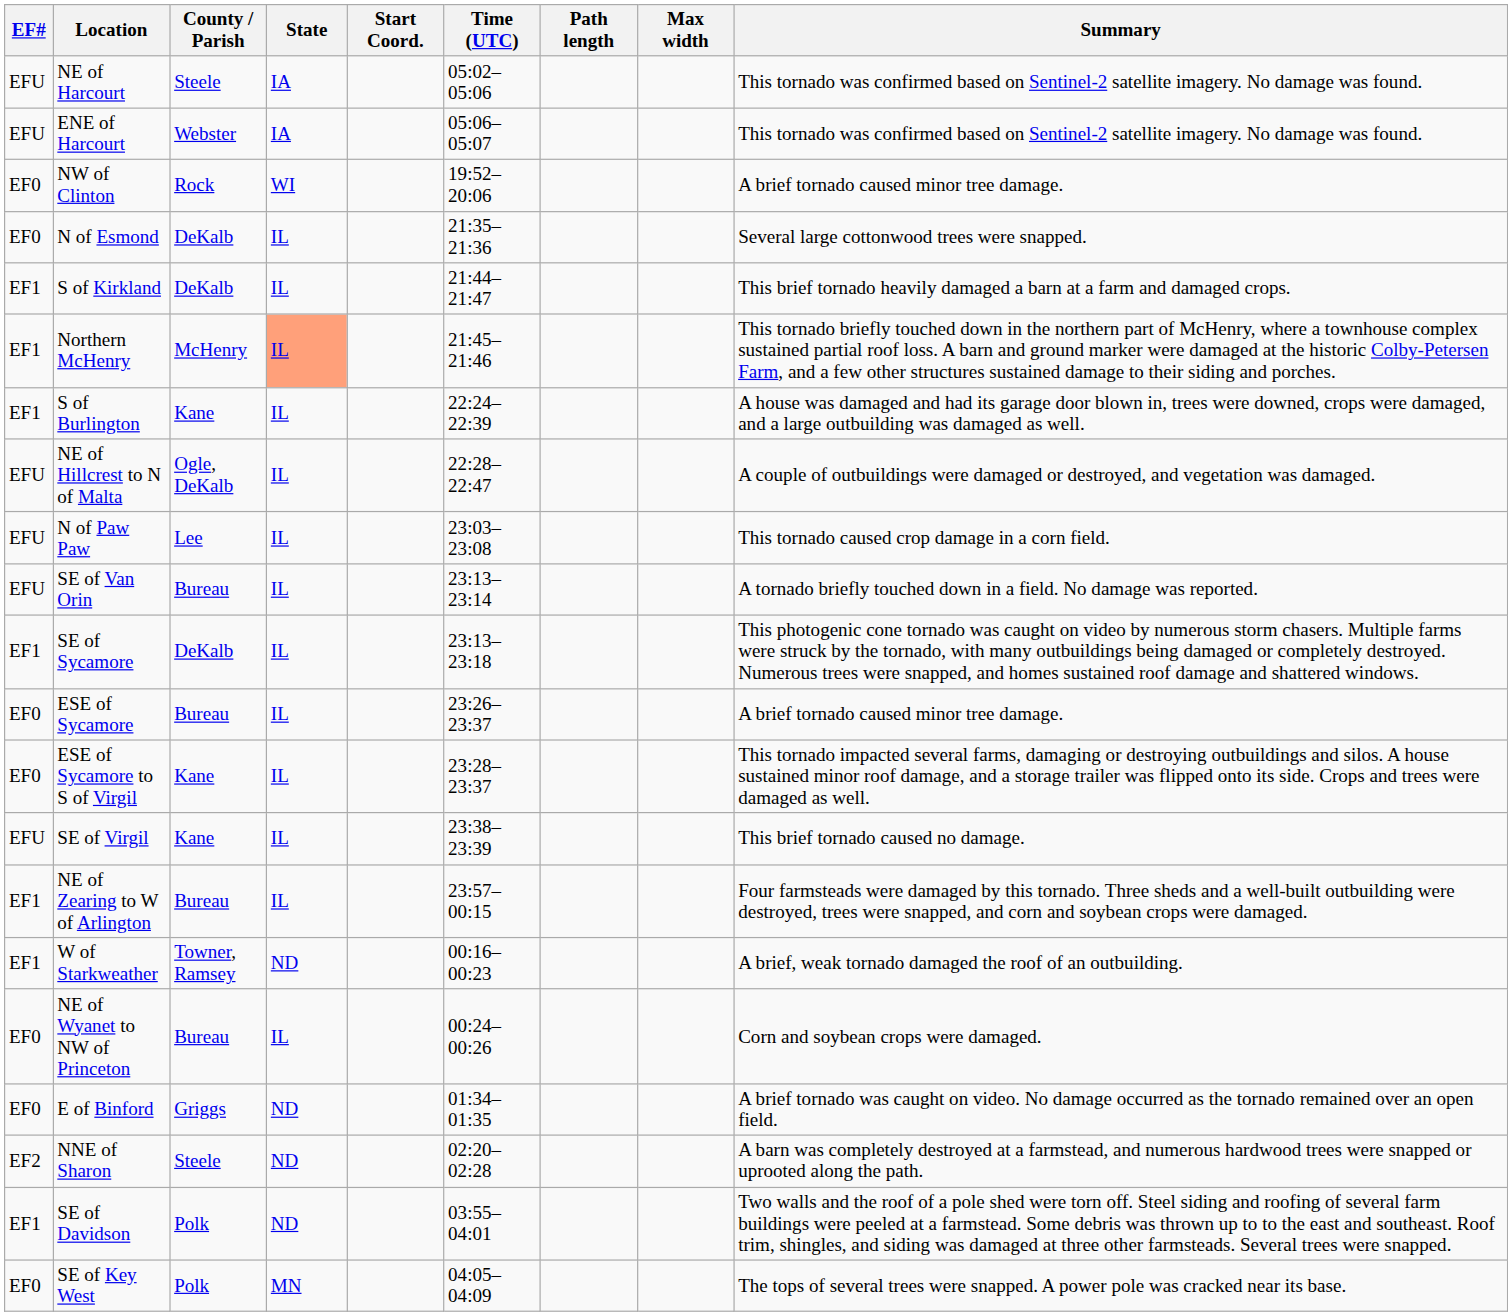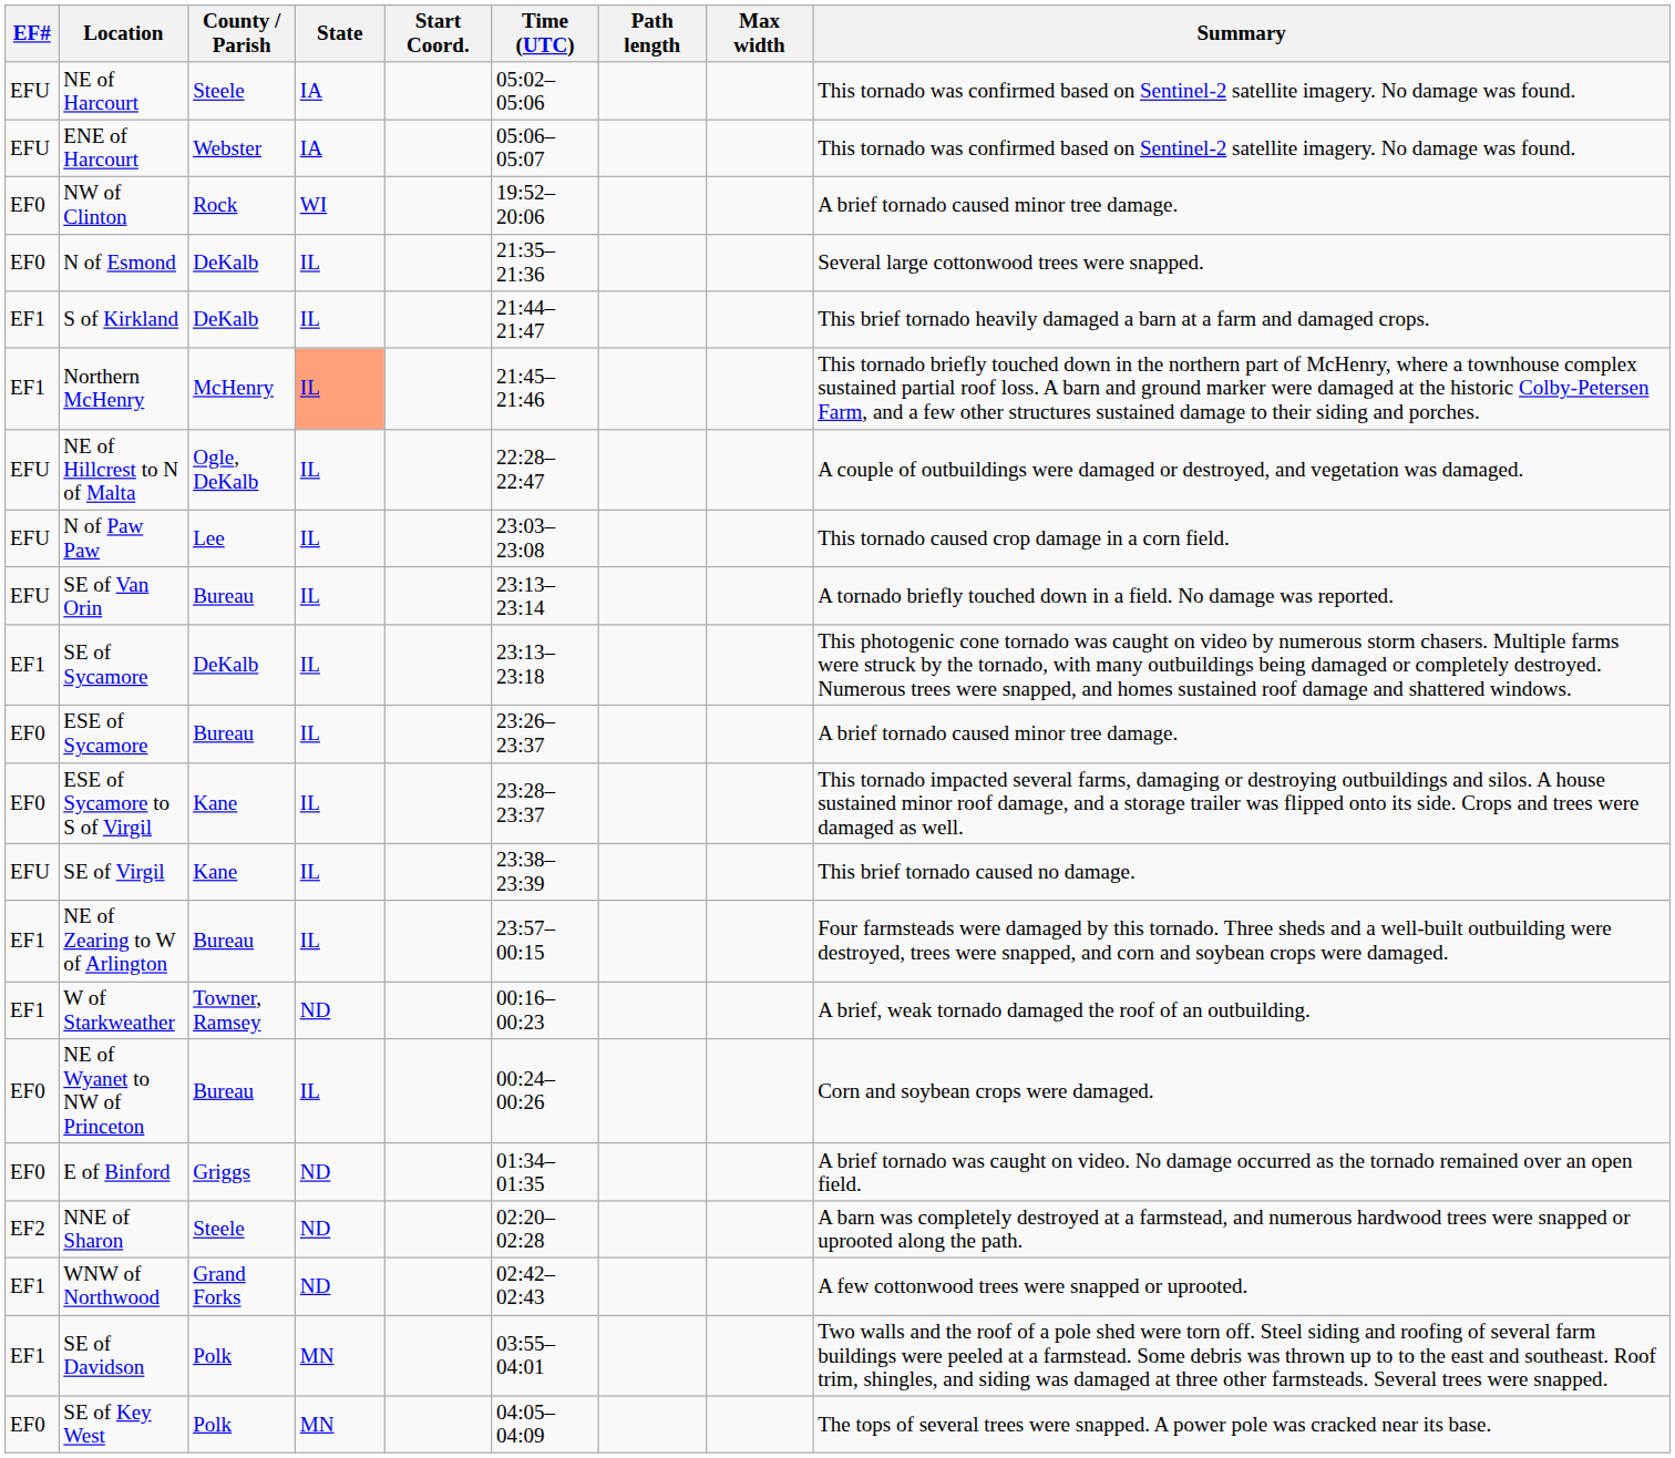- row: EF1 | S of Burlington | Kane | IL | 22:24–22:39 | A house was damaged and had its garage door blown in, trees were downed, crops were damaged, and a large outbuilding was damaged as well.
+ row: EF1 | WNW of Northwood | Grand Forks | ND | 02:42–02:43 | A few cottonwood trees were snapped or uprooted.
SE of Davidson | State: ND -> MN
